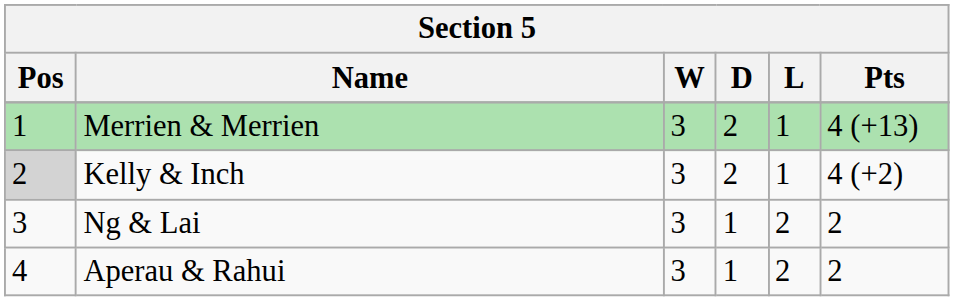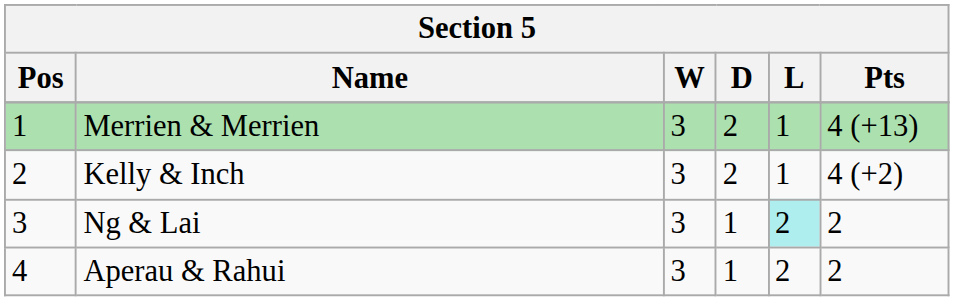Kelly & Inch | Pos: lightgrey background -> no background
Ng & Lai | L: no background -> paleturquoise background
